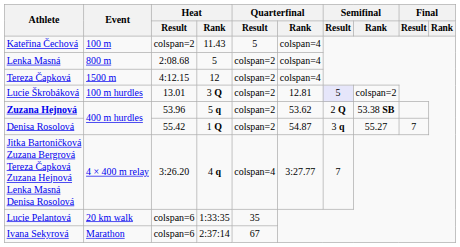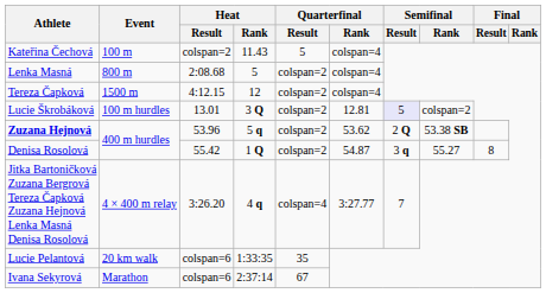Denisa Rosolová | Final / Result: 7 -> 8
